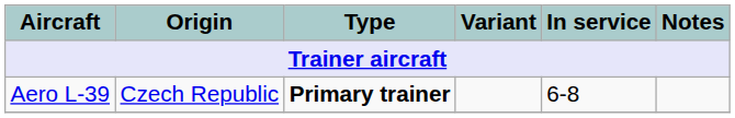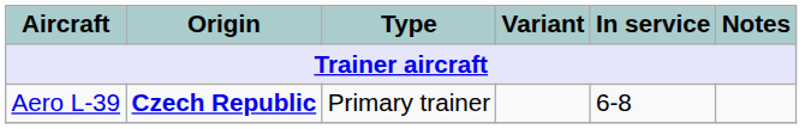Aero L-39 | Origin: normal -> bold
Aero L-39 | Type: bold -> normal
